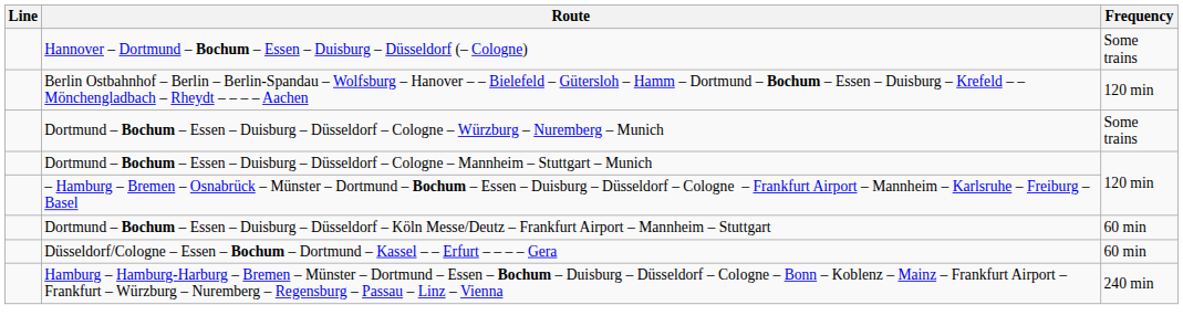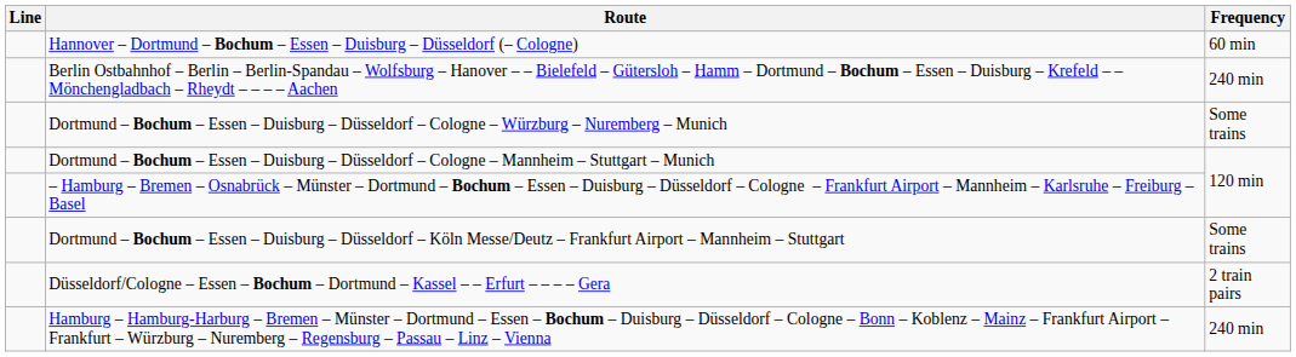row 2 | Frequency: Some trains -> 60 min
row 3 | Frequency: 120 min -> 240 min
row 7 | Frequency: 60 min -> Some trains
row 8 | Frequency: 60 min -> 2 train pairs
